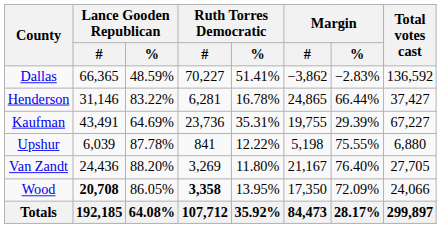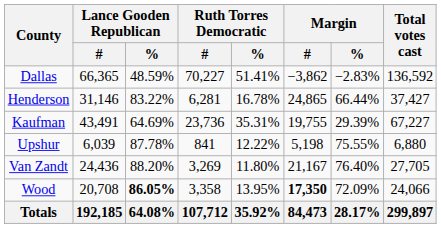Wood | Lance Gooden Republican / #: bold -> normal
Wood | Lance Gooden Republican / %: normal -> bold
Wood | Ruth Torres Democratic / #: bold -> normal
Wood | Margin / #: normal -> bold
